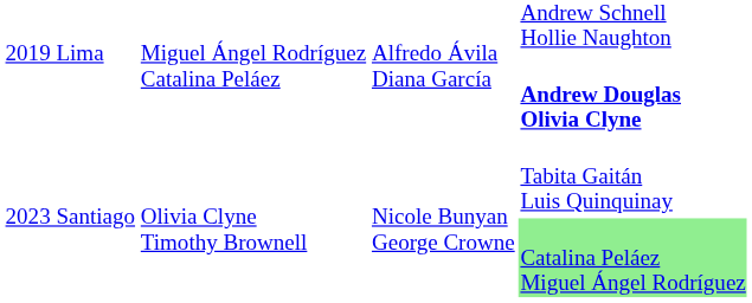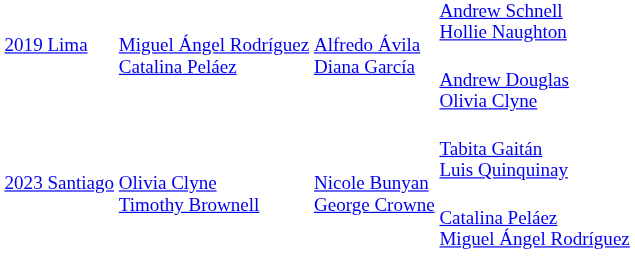Andrew Douglas Olivia Clyne | column 4: bold -> normal
Catalina Peláez Miguel Ángel Rodríguez | column 4: lightgreen background -> no background
